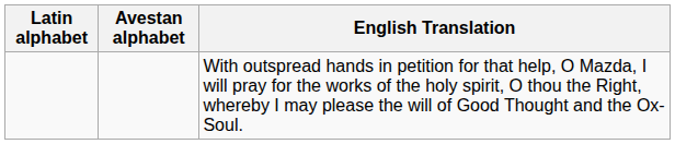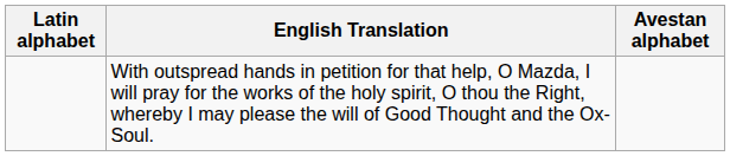columns swapped: Avestan alphabet <-> English Translation
